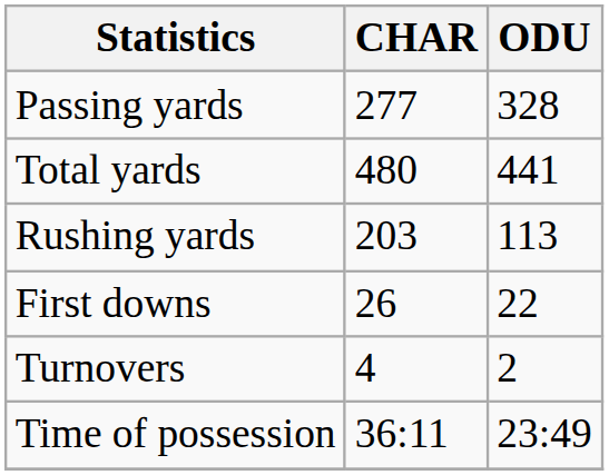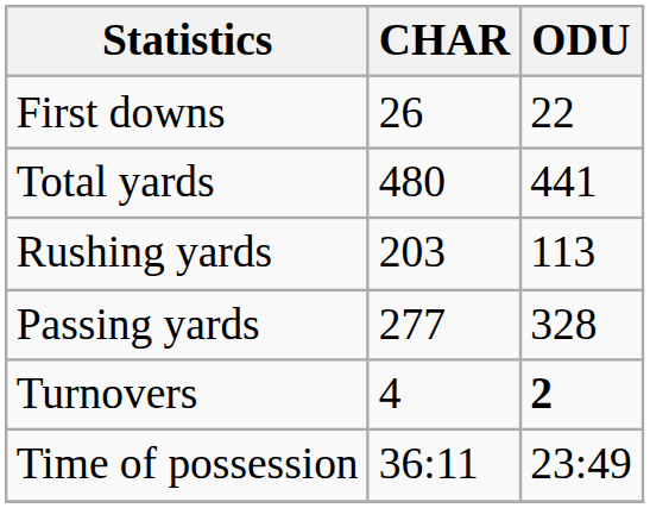rows swapped: First downs <-> Passing yards
Turnovers | ODU: normal -> bold
